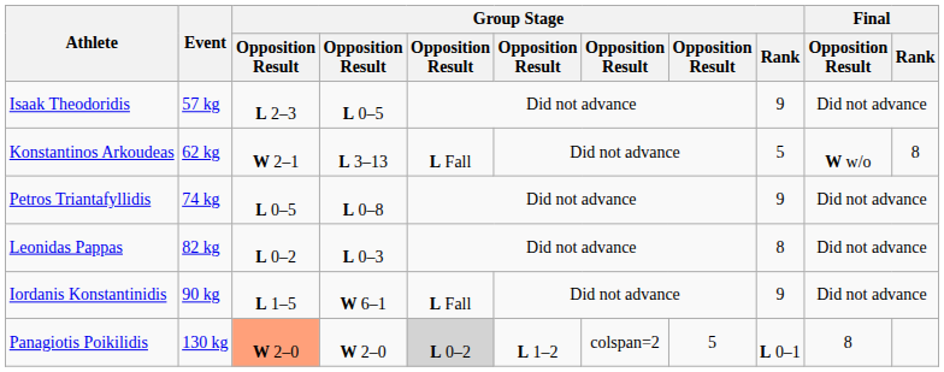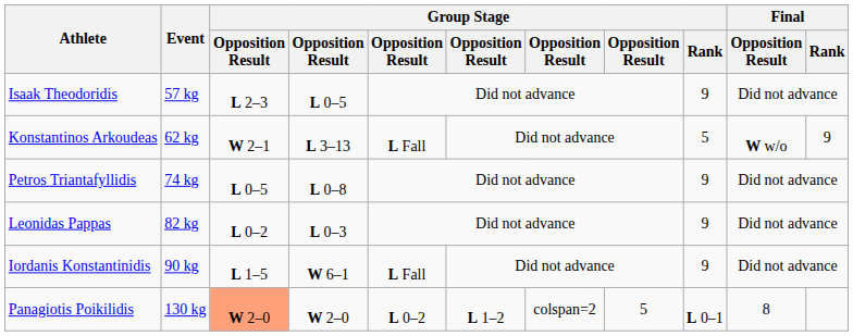Konstantinos Arkoudeas | Final / Rank: 8 -> 9
Leonidas Pappas | Group Stage / Rank: 8 -> 9
Panagiotis Poikilidis | column 5: lightgrey background -> no background
